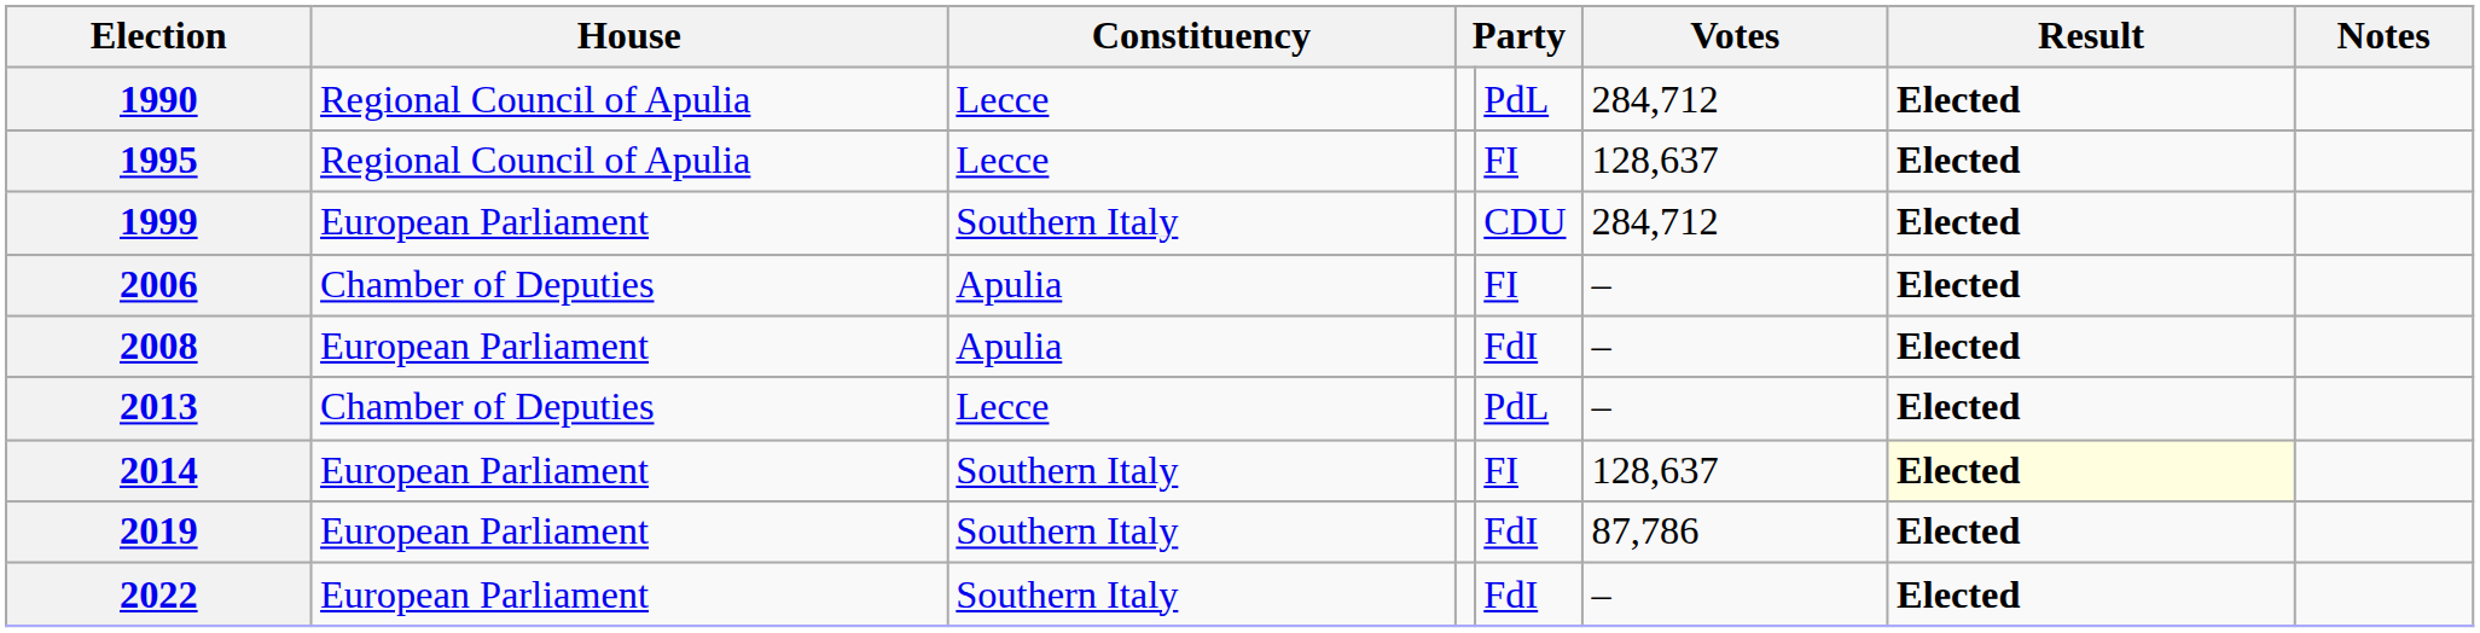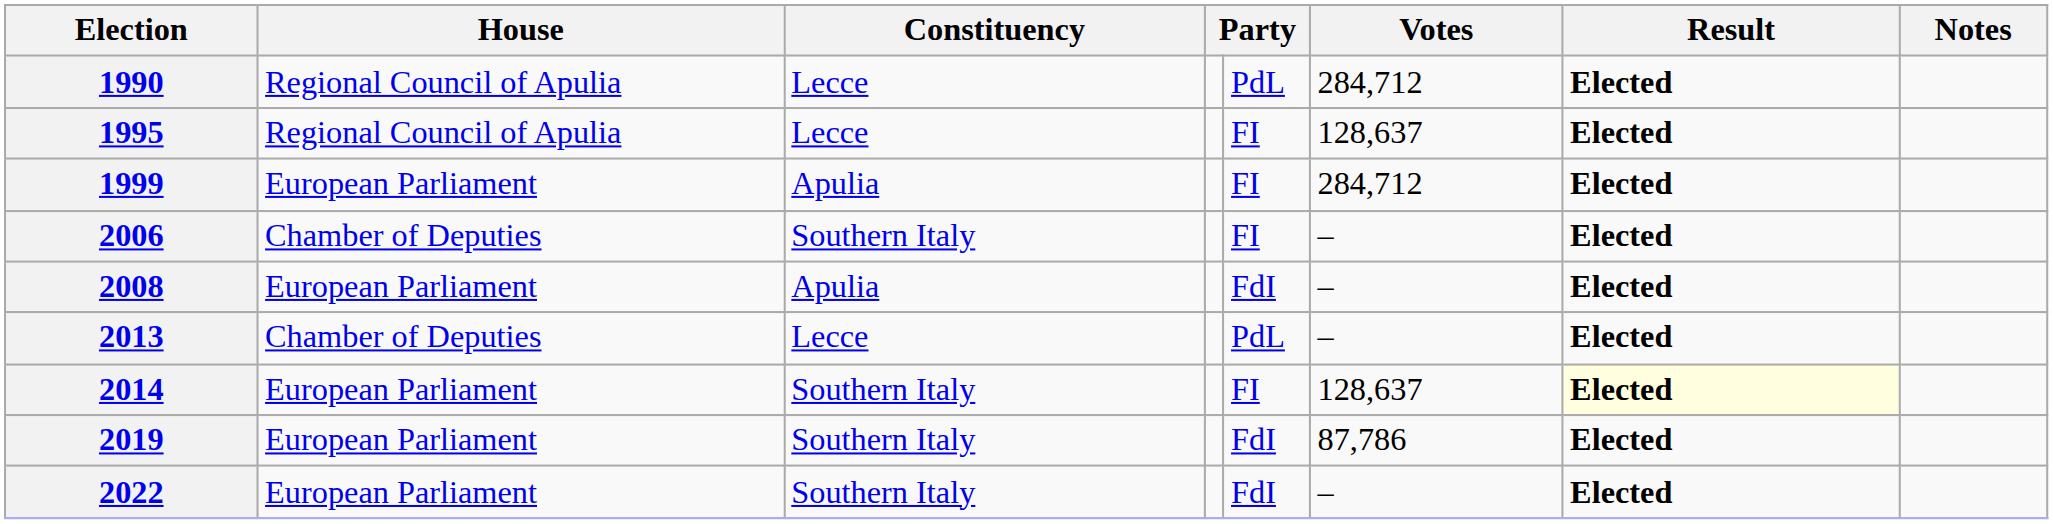1999 | Constituency: Southern Italy -> Apulia
1999 | column 5: CDU -> FI
2006 | Constituency: Apulia -> Southern Italy
